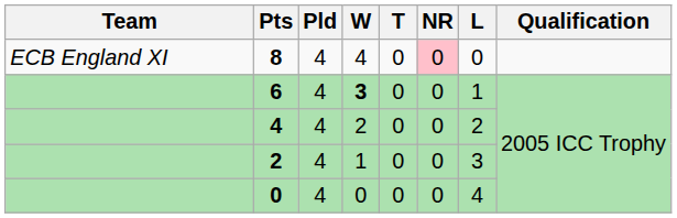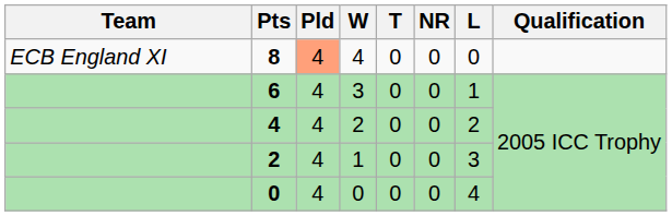8 | Pld: no background -> lightsalmon background
8 | NR: pink background -> no background
6 | W: bold -> normal
